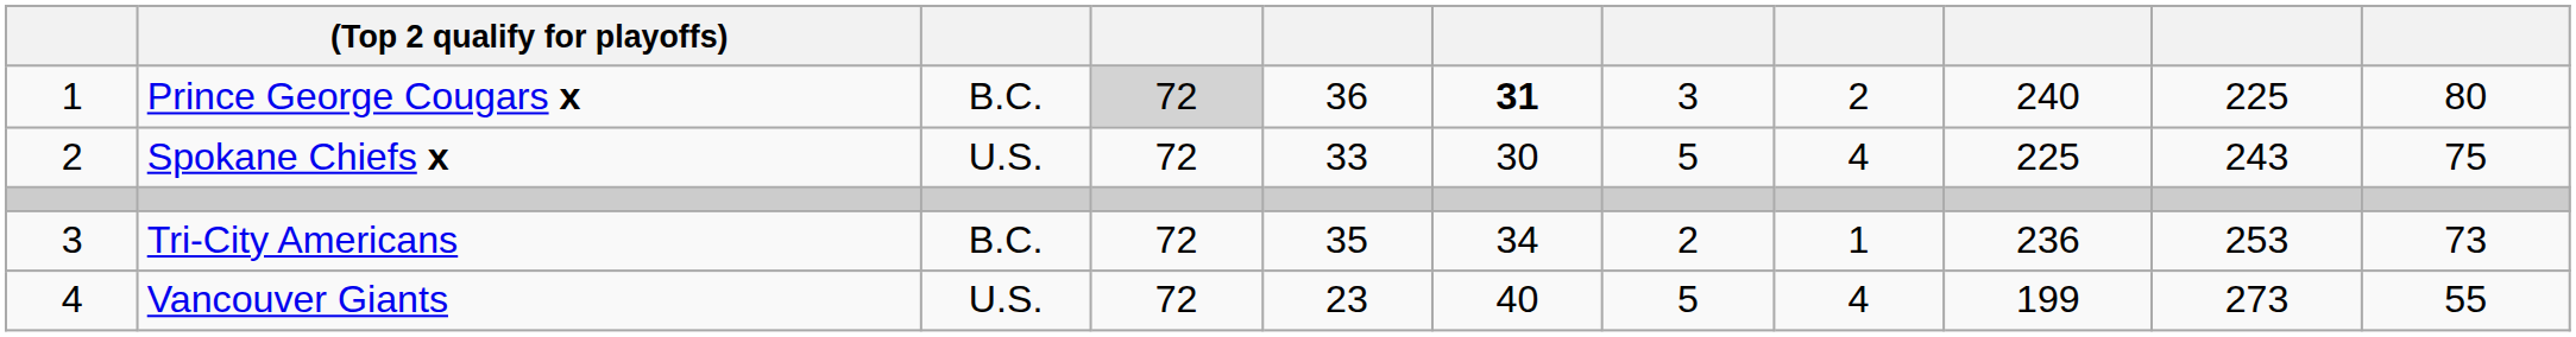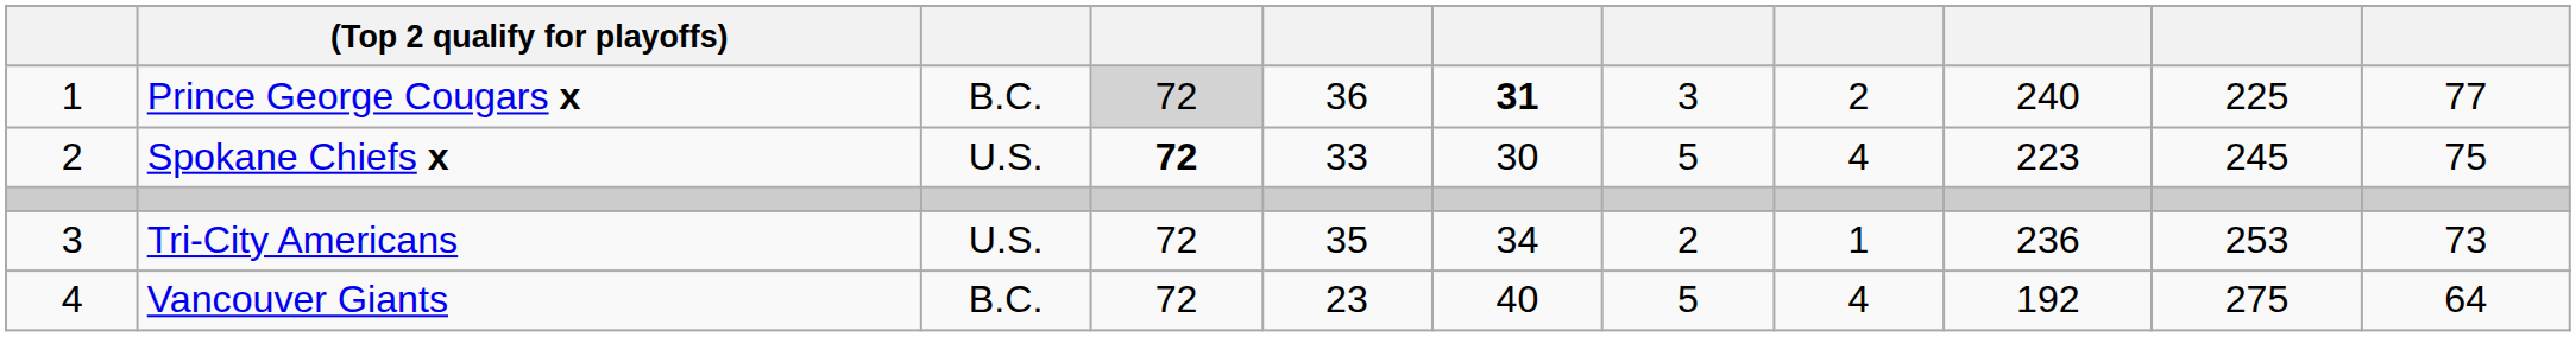Prince George Cougars x | column 11: 80 -> 77
Spokane Chiefs x | column 4: normal -> bold
Spokane Chiefs x | column 9: 225 -> 223
Spokane Chiefs x | column 10: 243 -> 245
Tri-City Americans | column 3: B.C. -> U.S.
Vancouver Giants | column 3: U.S. -> B.C.
Vancouver Giants | column 9: 199 -> 192
Vancouver Giants | column 10: 273 -> 275
Vancouver Giants | column 11: 55 -> 64
